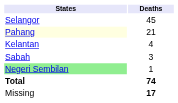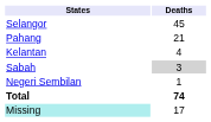Pahang | column 1: lightyellow background -> no background
Sabah | column 2: no background -> lightgrey background
Negeri Sembilan | column 1: lightgreen background -> no background
Missing | column 1: no background -> paleturquoise background
Missing | column 2: bold -> normal
